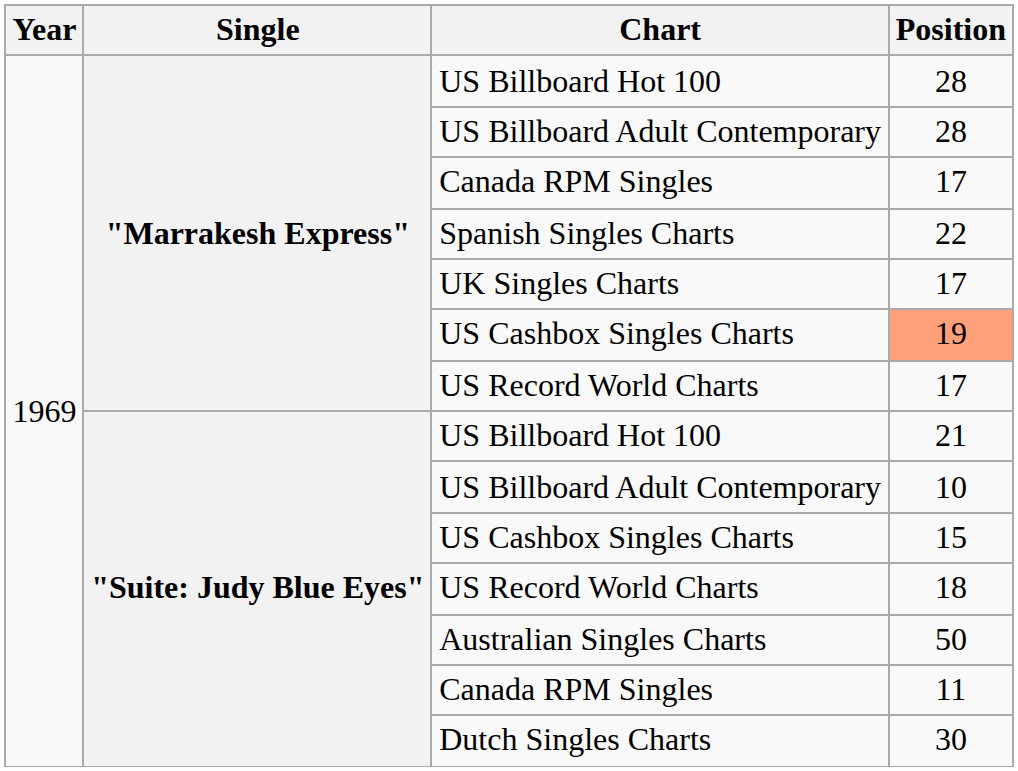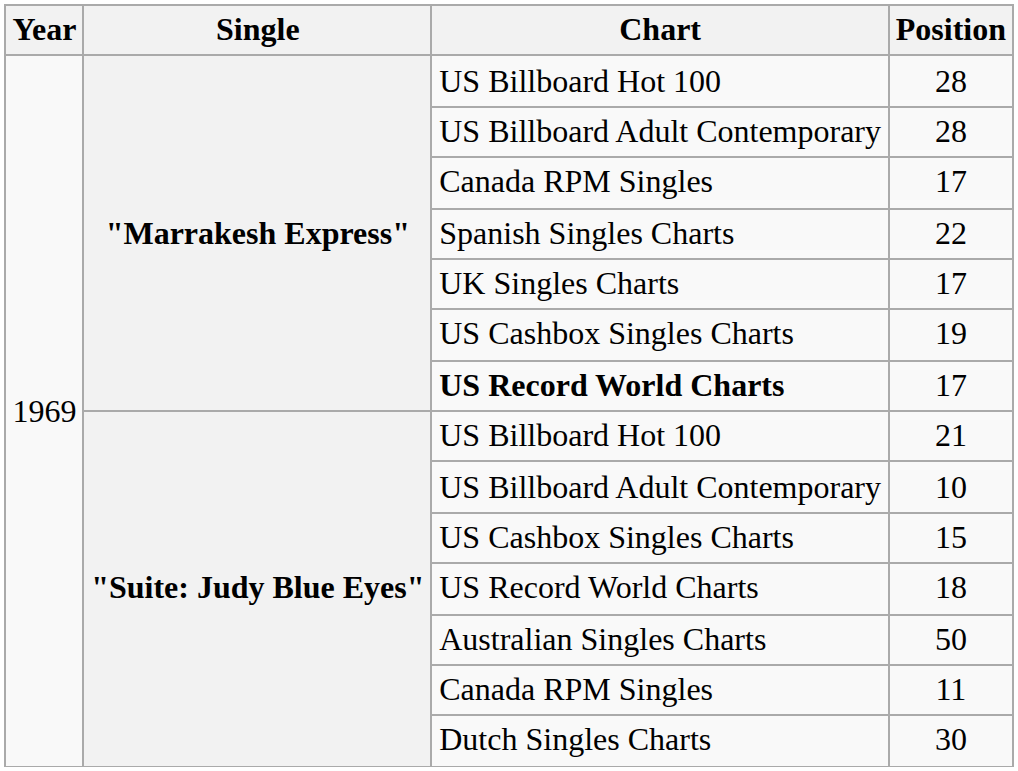19 | Position: lightsalmon background -> no background
US Record World Charts / 17 | Chart: normal -> bold
